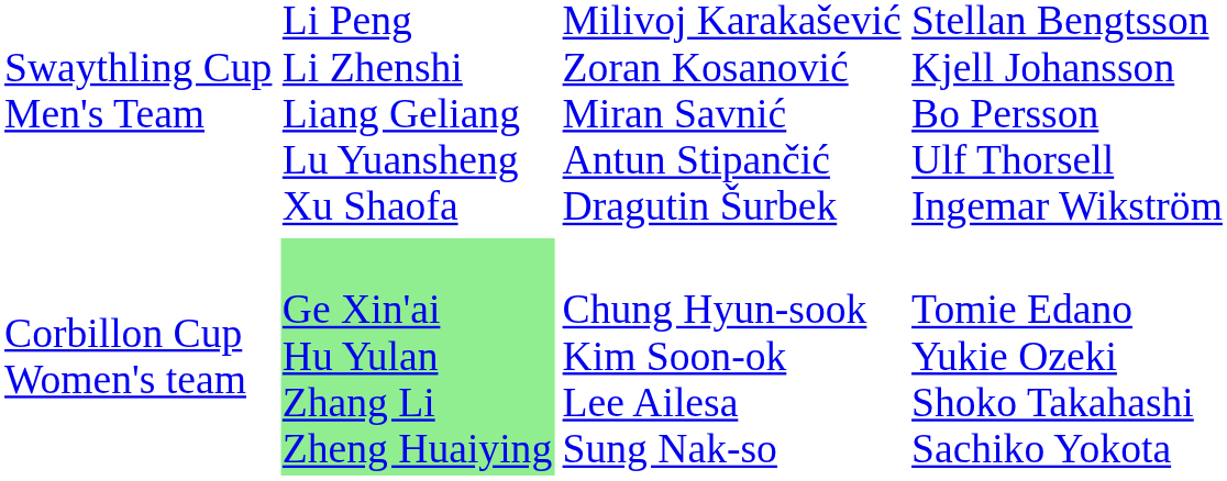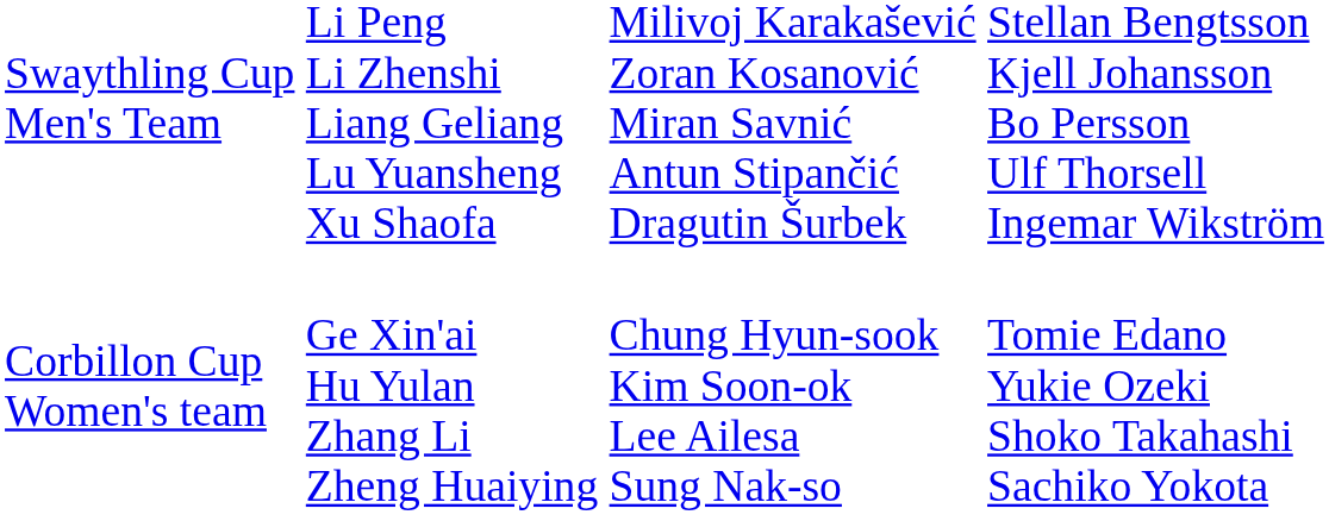Corbillon Cup Women's team | column 2: lightgreen background -> no background
